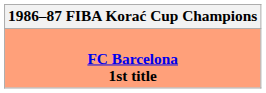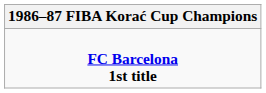row 2 | column 1: lightsalmon background -> no background
